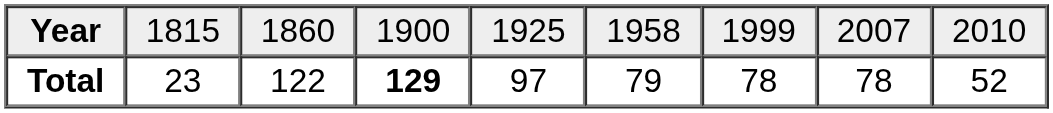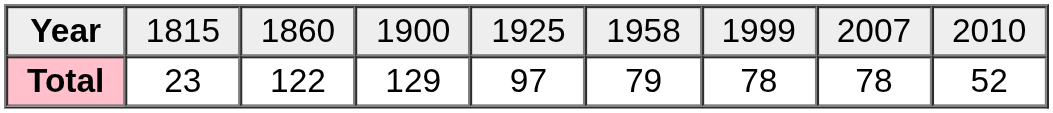row 2 | column 1: no background -> pink background
row 2 | column 4: bold -> normal
